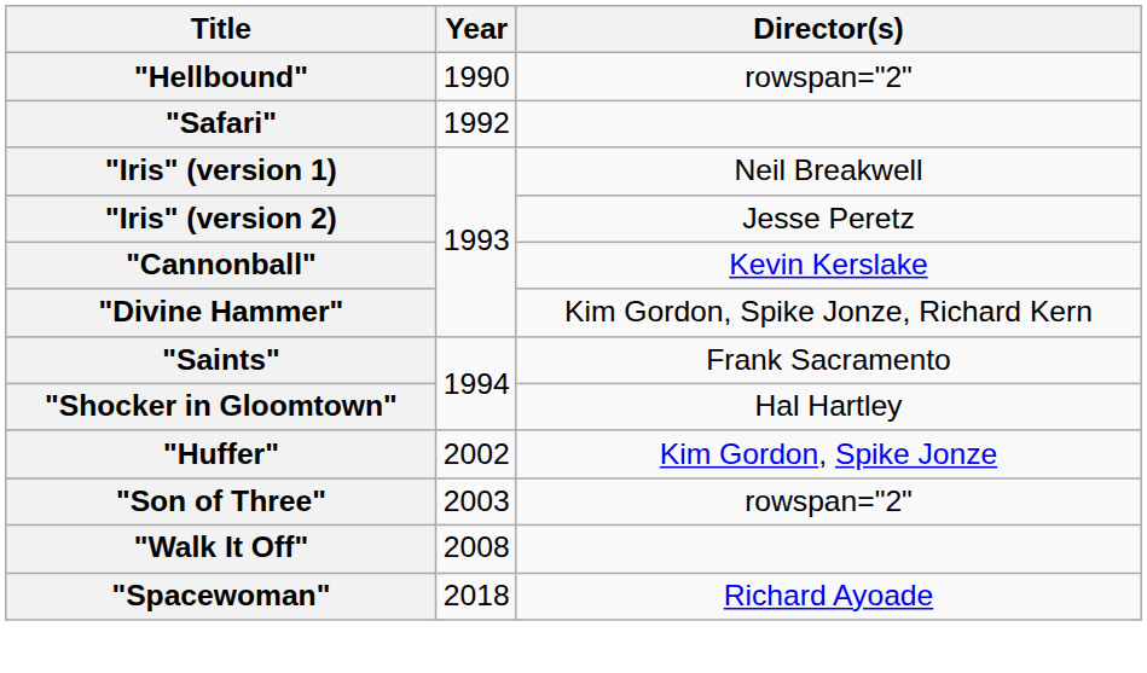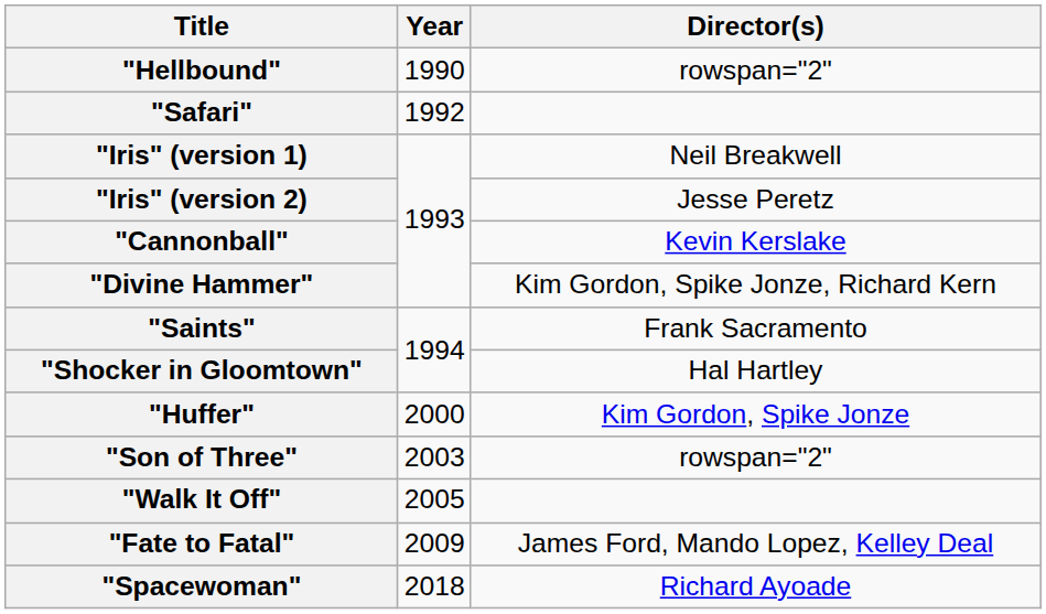"Huffer" | Year: 2002 -> 2000
"Walk It Off" | Year: 2008 -> 2005
+ row: "Fate to Fatal" | 2009 | James Ford, Mando Lopez, Kelley Deal
